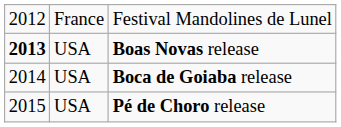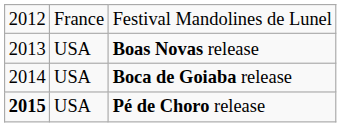Boas Novas release | column 1: bold -> normal
Pé de Choro release | column 1: normal -> bold
